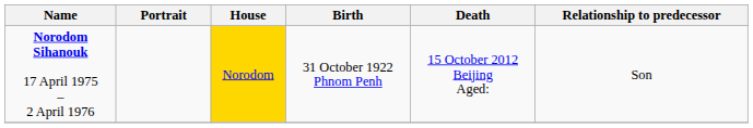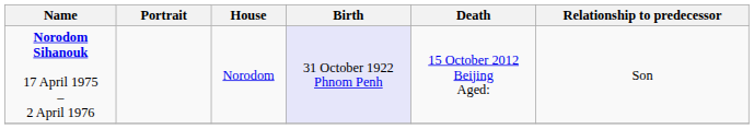Norodom Sihanouk 17 April 1975 – 2 April 1976 | House: gold background -> no background
Norodom Sihanouk 17 April 1975 – 2 April 1976 | Birth: no background -> lavender background
